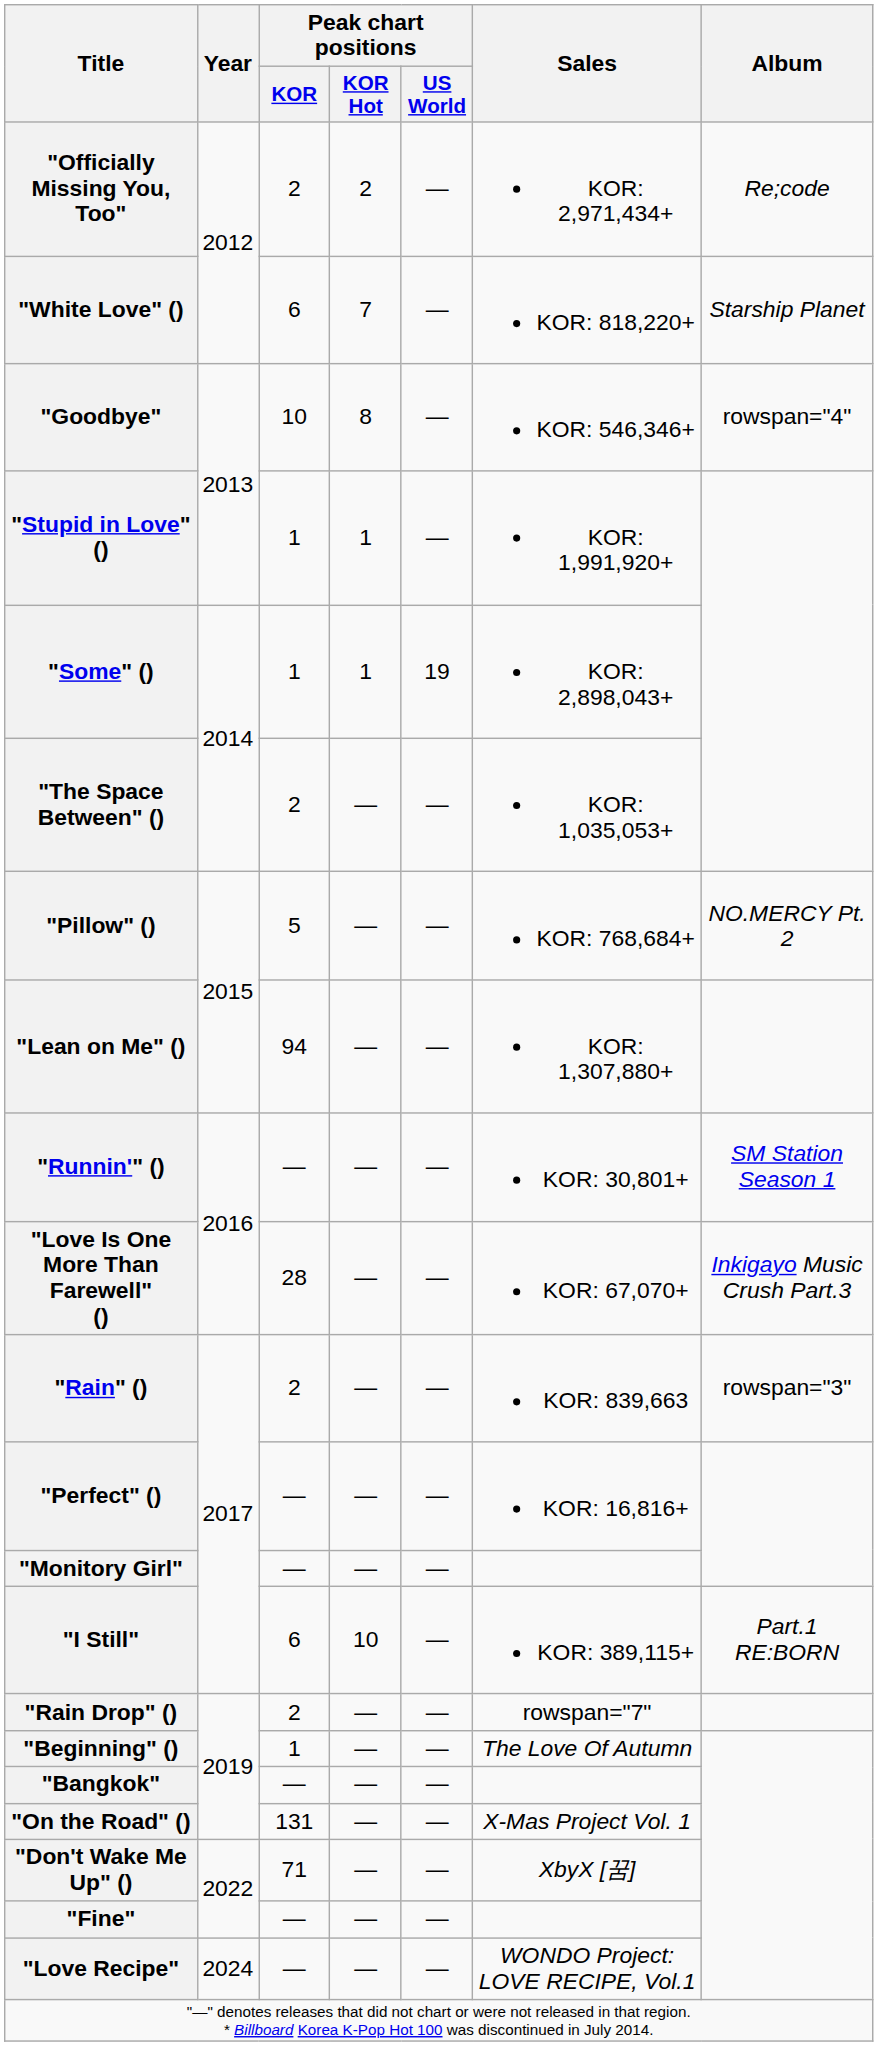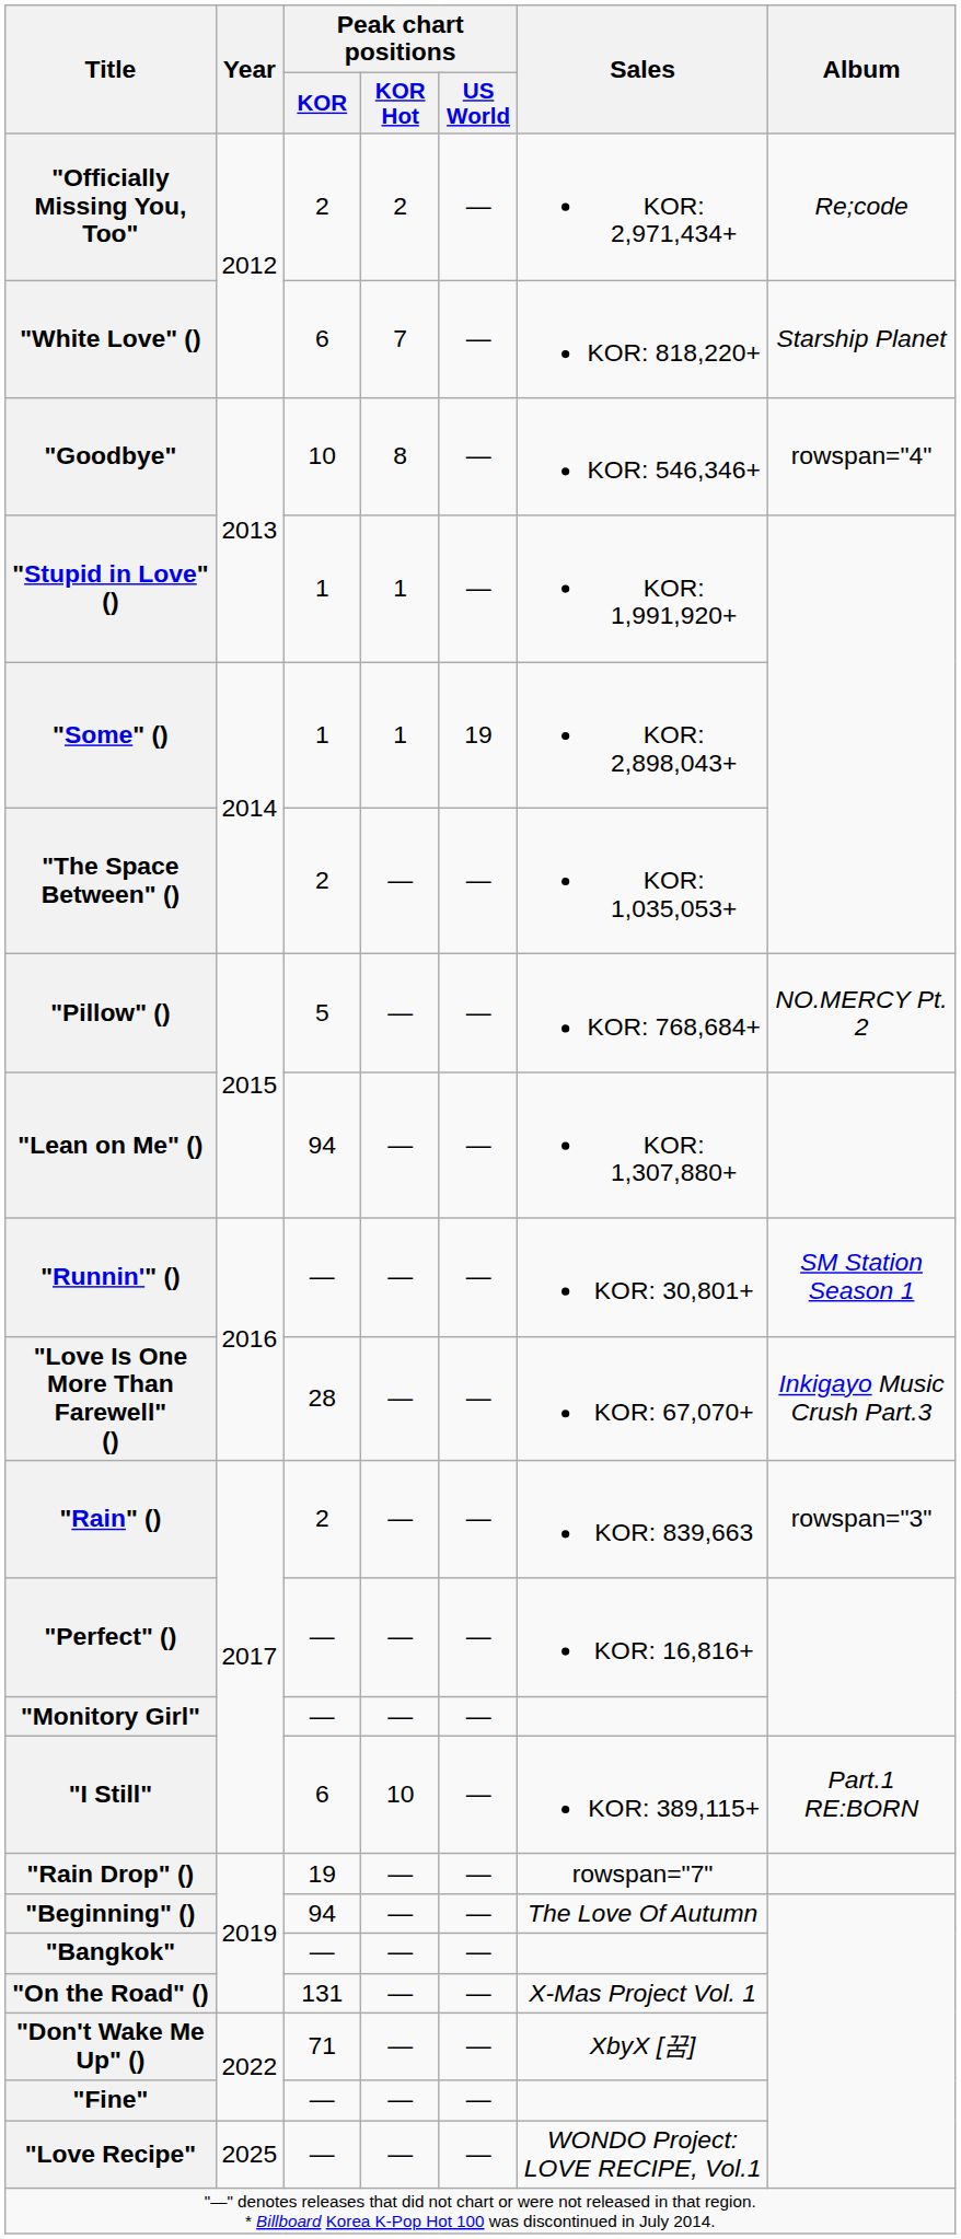"Rain Drop" () | Peak chart positions / KOR: 2 -> 19
"Beginning" () | Peak chart positions / KOR: 1 -> 94
"Love Recipe" | Year: 2024 -> 2025
